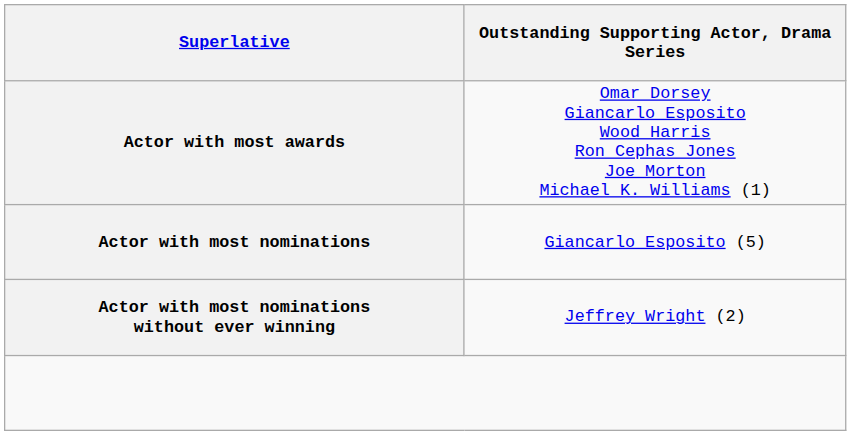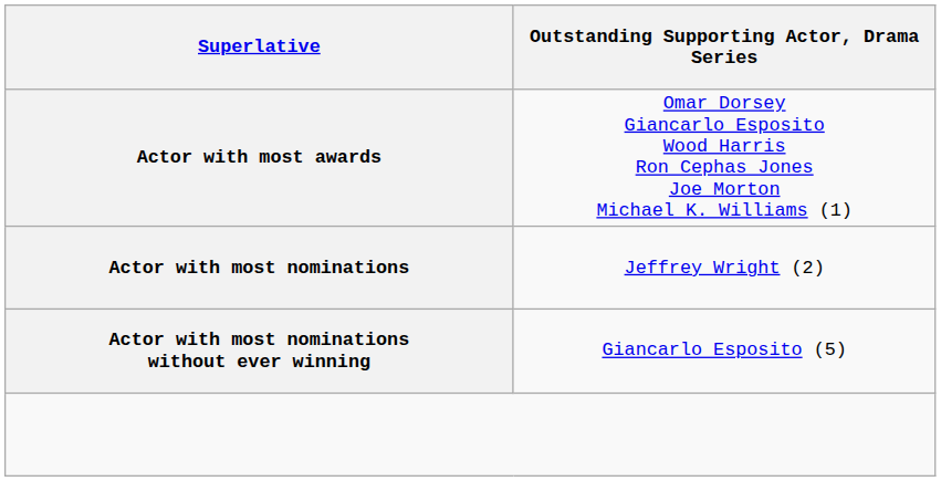Actor with most nominations | column 2: Giancarlo Esposito (5) -> Jeffrey Wright (2)
Actor with most nominations without ever winning | column 2: Jeffrey Wright (2) -> Giancarlo Esposito (5)
